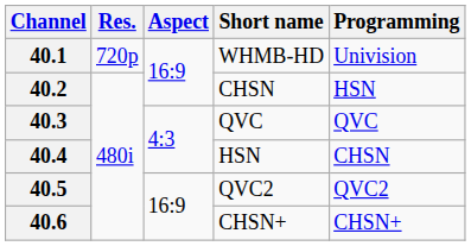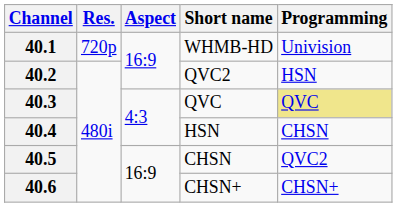40.2 | Short name: CHSN -> QVC2
40.3 | Programming: no background -> khaki background
40.5 | Short name: QVC2 -> CHSN
